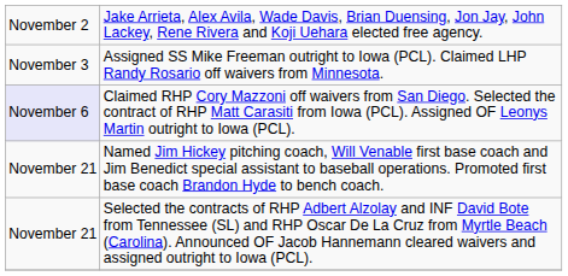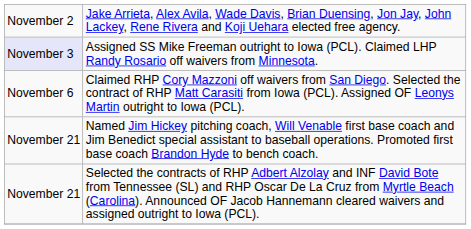row 2 | column 1: no background -> lavender background
row 3 | column 1: lavender background -> no background
